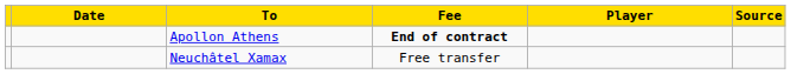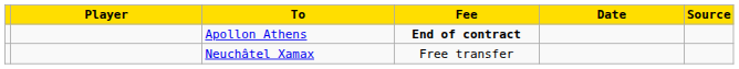columns swapped: Player <-> Date
